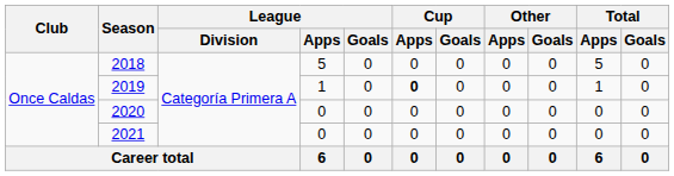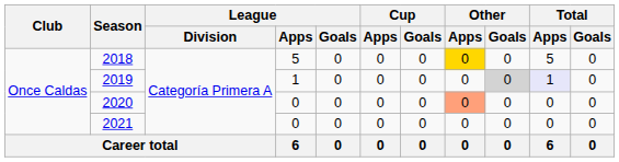2018 | Other / Apps: no background -> gold background
2019 | Cup / Apps: bold -> normal
2019 | Other / Goals: no background -> lightgrey background
2019 | Total / Apps: no background -> lavender background
2020 | Other / Apps: no background -> lightsalmon background
